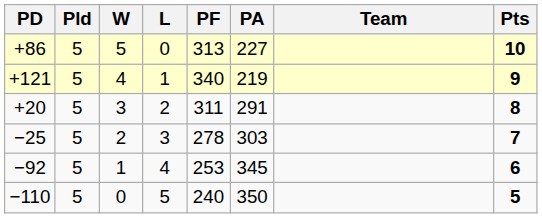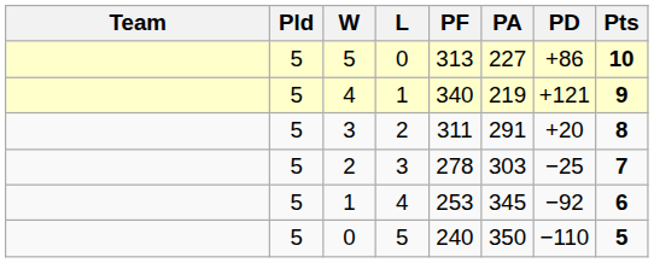columns swapped: Team <-> PD
